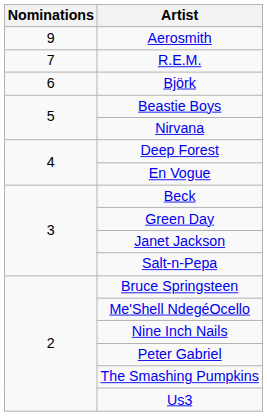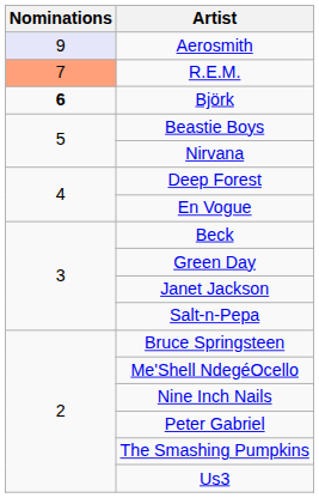Aerosmith | Nominations: no background -> lavender background
R.E.M. | Nominations: no background -> lightsalmon background
Björk | Nominations: normal -> bold
